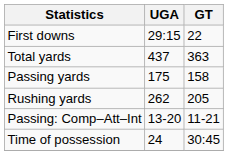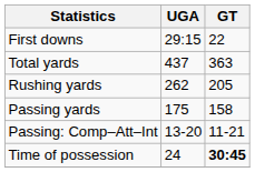rows swapped: Rushing yards <-> Passing yards
Time of possession | GT: normal -> bold
